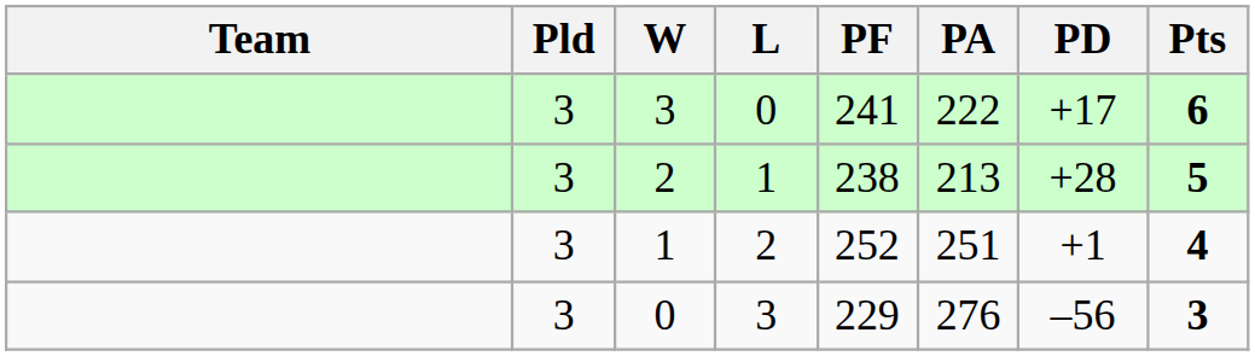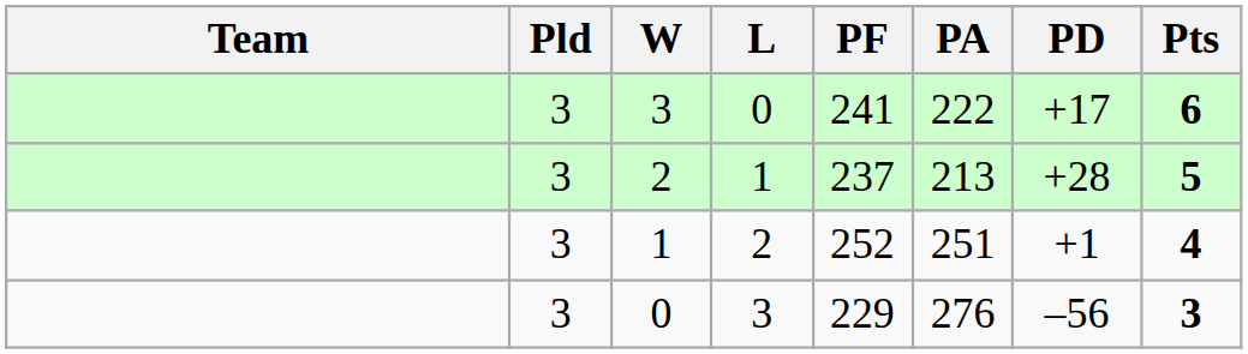row 3 | PF: 238 -> 237
